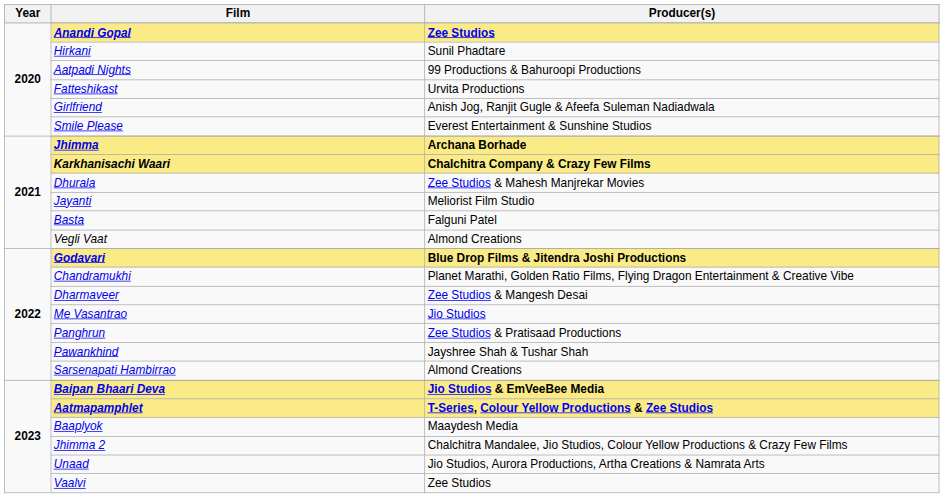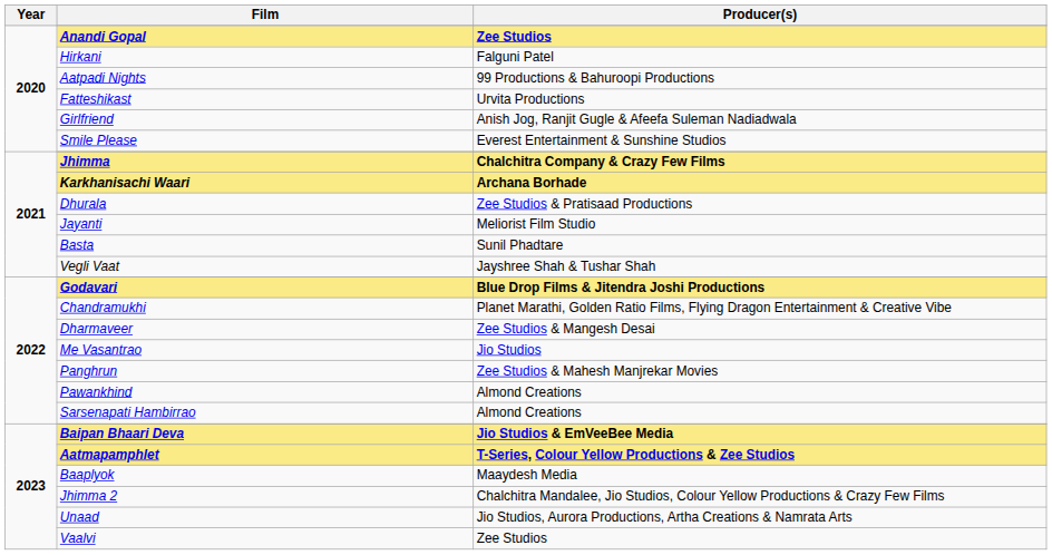Hirkani | Producer(s): Sunil Phadtare -> Falguni Patel
Jhimma | Producer(s): Archana Borhade -> Chalchitra Company & Crazy Few Films
Karkhanisachi Waari | Producer(s): Chalchitra Company & Crazy Few Films -> Archana Borhade
Dhurala | Producer(s): Zee Studios & Mahesh Manjrekar Movies -> Zee Studios & Pratisaad Productions
Basta | Producer(s): Falguni Patel -> Sunil Phadtare
Vegli Vaat | Producer(s): Almond Creations -> Jayshree Shah & Tushar Shah
Panghrun | Producer(s): Zee Studios & Pratisaad Productions -> Zee Studios & Mahesh Manjrekar Movies
Pawankhind | Producer(s): Jayshree Shah & Tushar Shah -> Almond Creations
